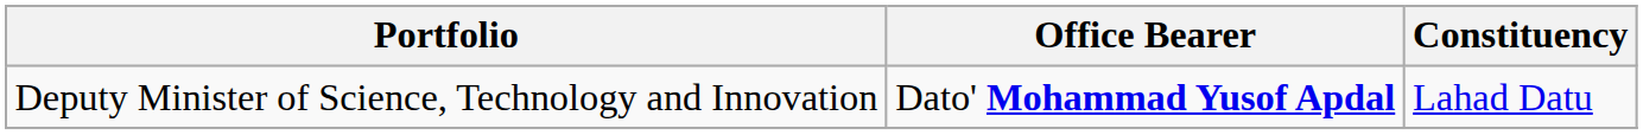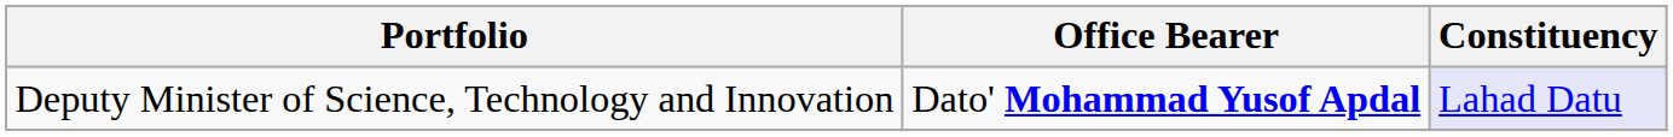Deputy Minister of Science, Technology and Innovation | Constituency: no background -> lavender background
